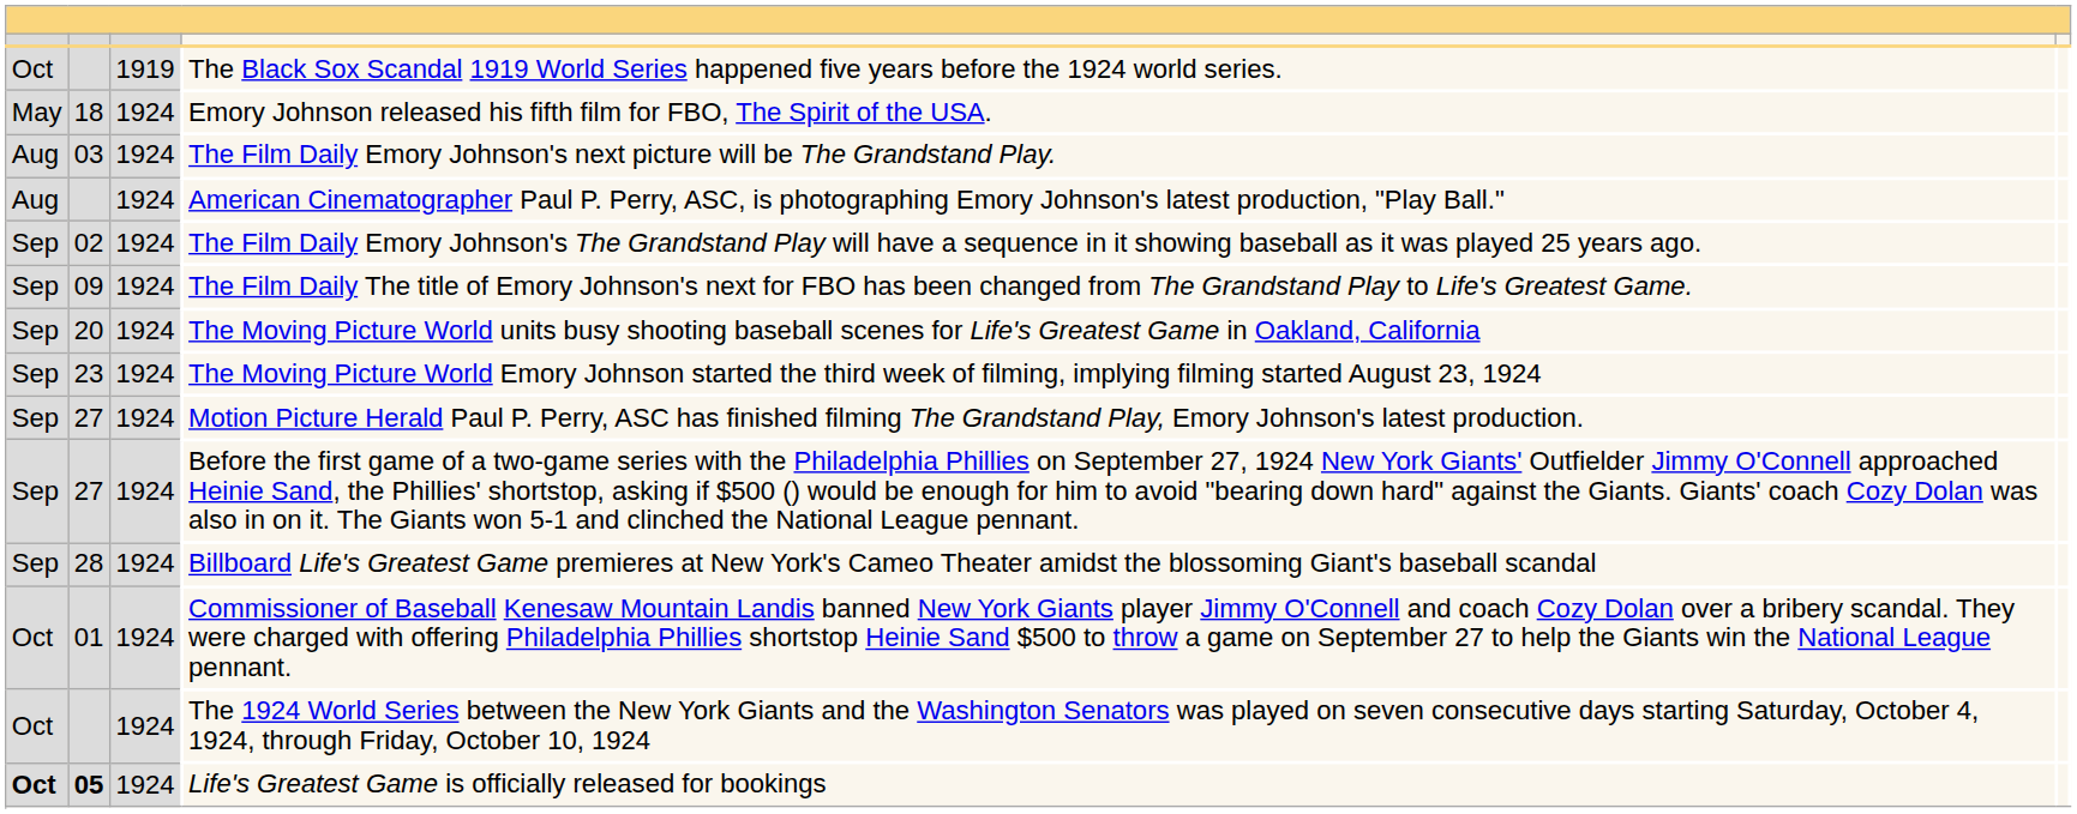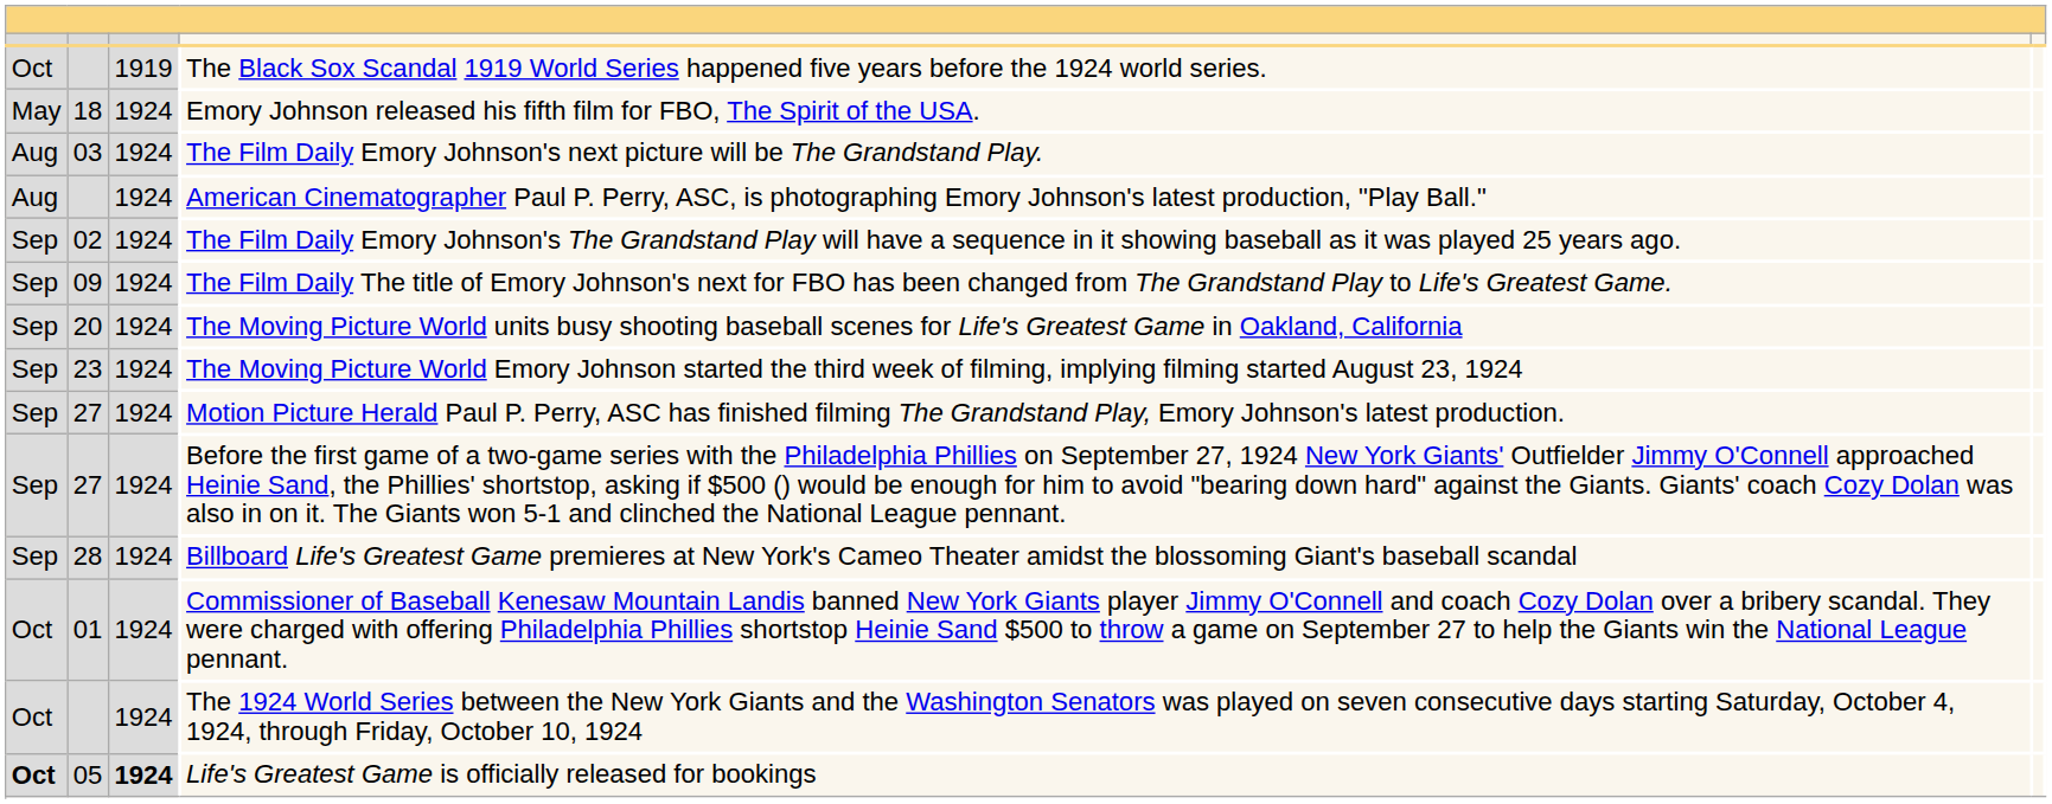Life's Greatest Game is officially released for bookings | column 2: bold -> normal
Life's Greatest Game is officially released for bookings | column 3: normal -> bold
